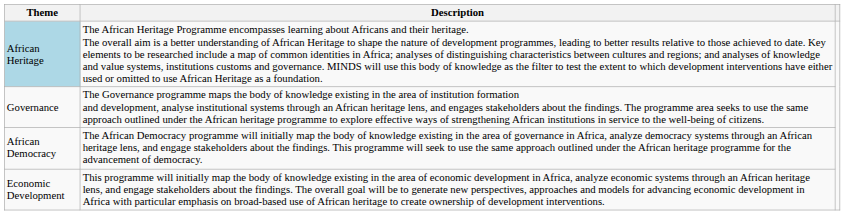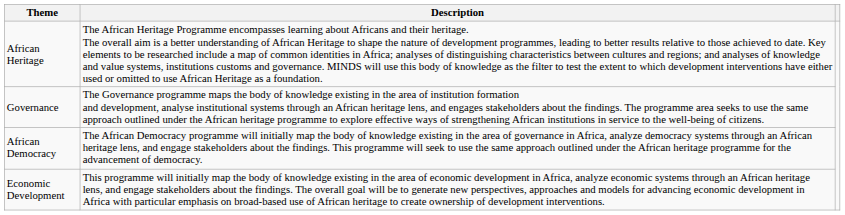African Heritage | Theme: lightblue background -> no background
